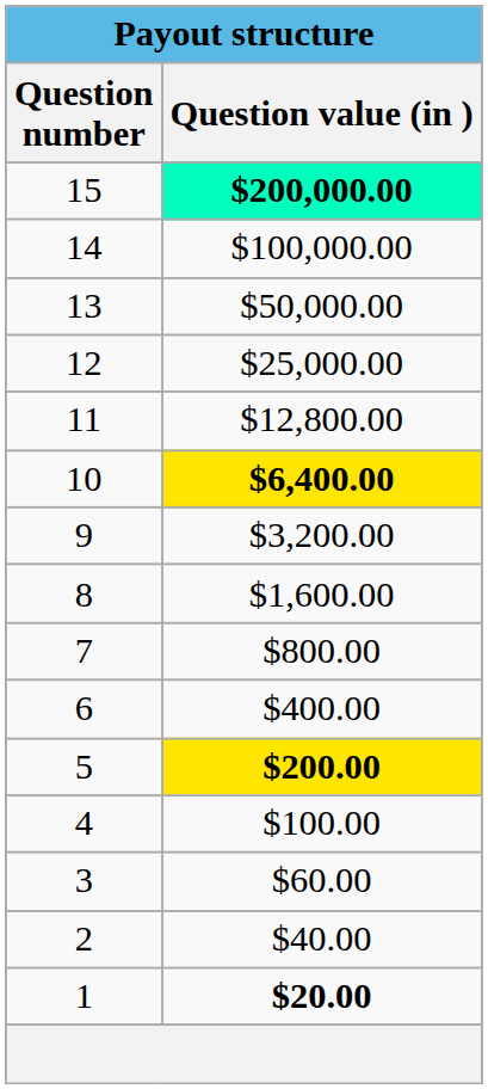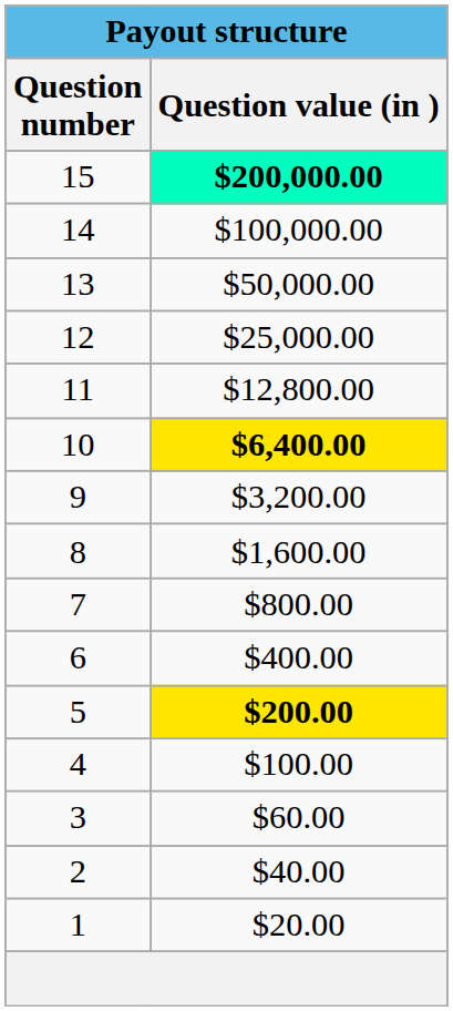1 | Question value (in ): bold -> normal
